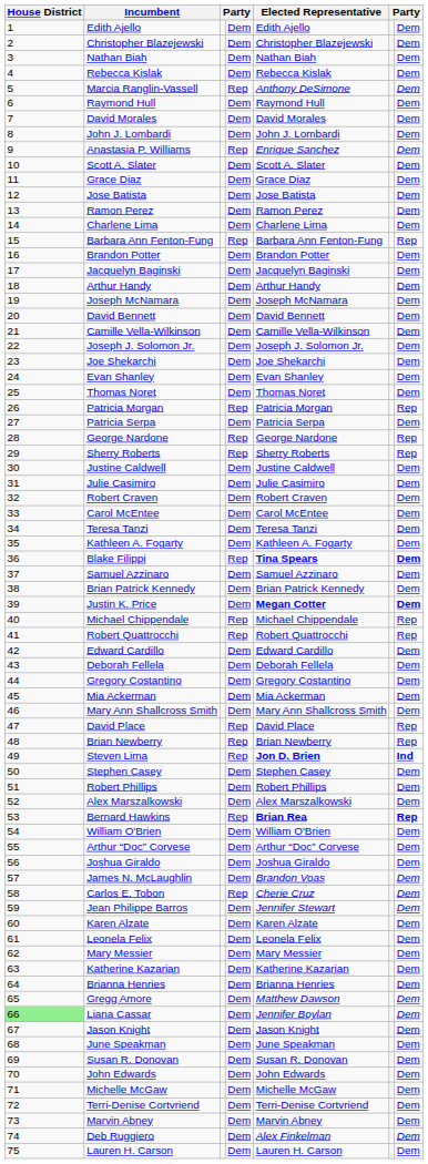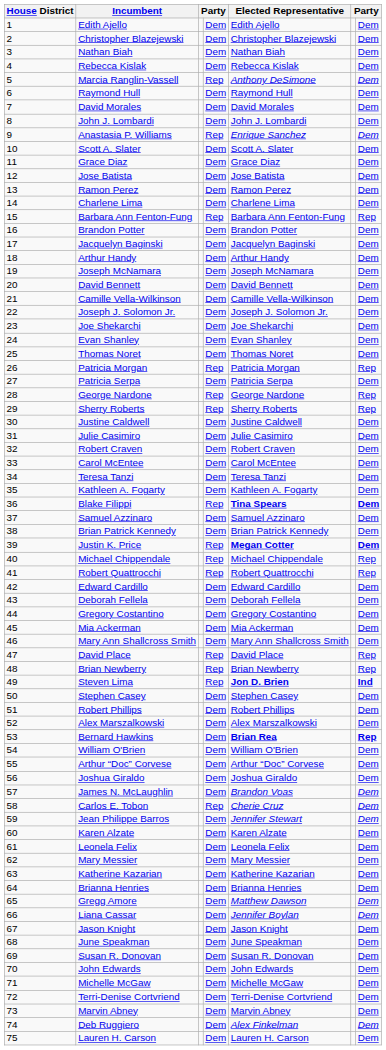Justin K. Price | column 4: Dem -> Rep
Bernard Hawkins | column 4: Rep -> Dem
Liana Cassar | House District: lightgreen background -> no background
